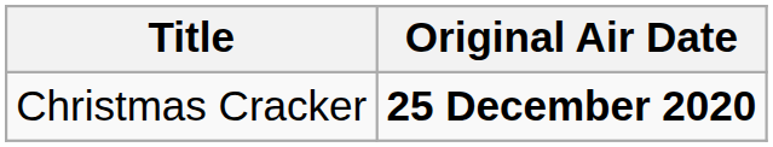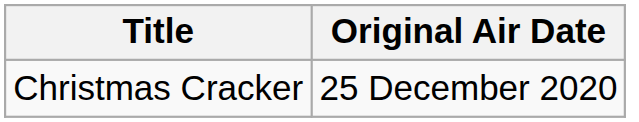Christmas Cracker | Original Air Date: bold -> normal
